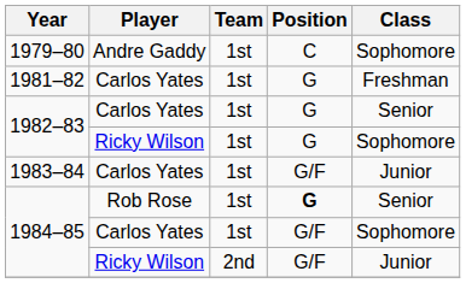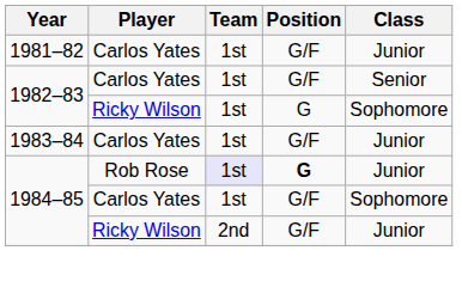- row: 1979–80 | Andre Gaddy | 1st | C | Sophomore
1981–82 | Position: G -> G/F
1981–82 | Class: Freshman -> Junior
1982–83 / Carlos Yates | Position: G -> G/F
1984–85 / Rob Rose | Team: no background -> lavender background
1984–85 / Rob Rose | Class: Senior -> Junior
